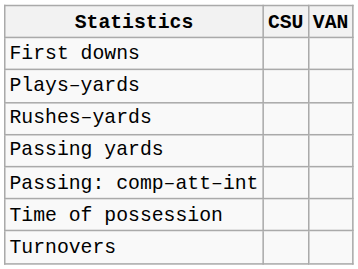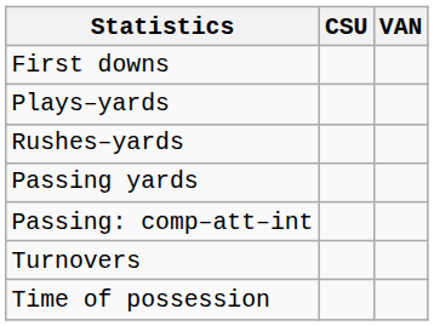rows swapped: Turnovers <-> Time of possession
